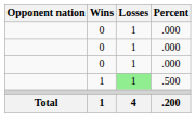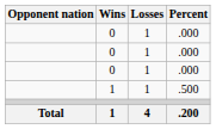1 / .500 | Losses: lightgreen background -> no background
